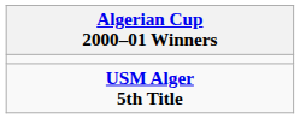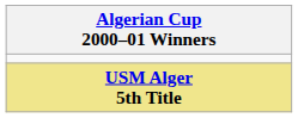row 3 | column 1: no background -> khaki background
